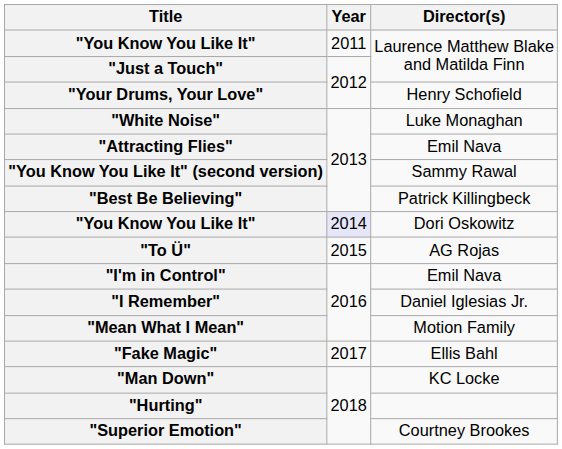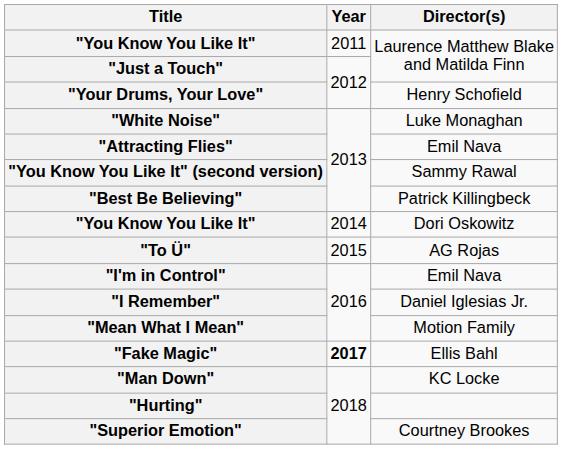"You Know You Like It" / Dori Oskowitz | Year: lavender background -> no background
"Fake Magic" | Year: normal -> bold
